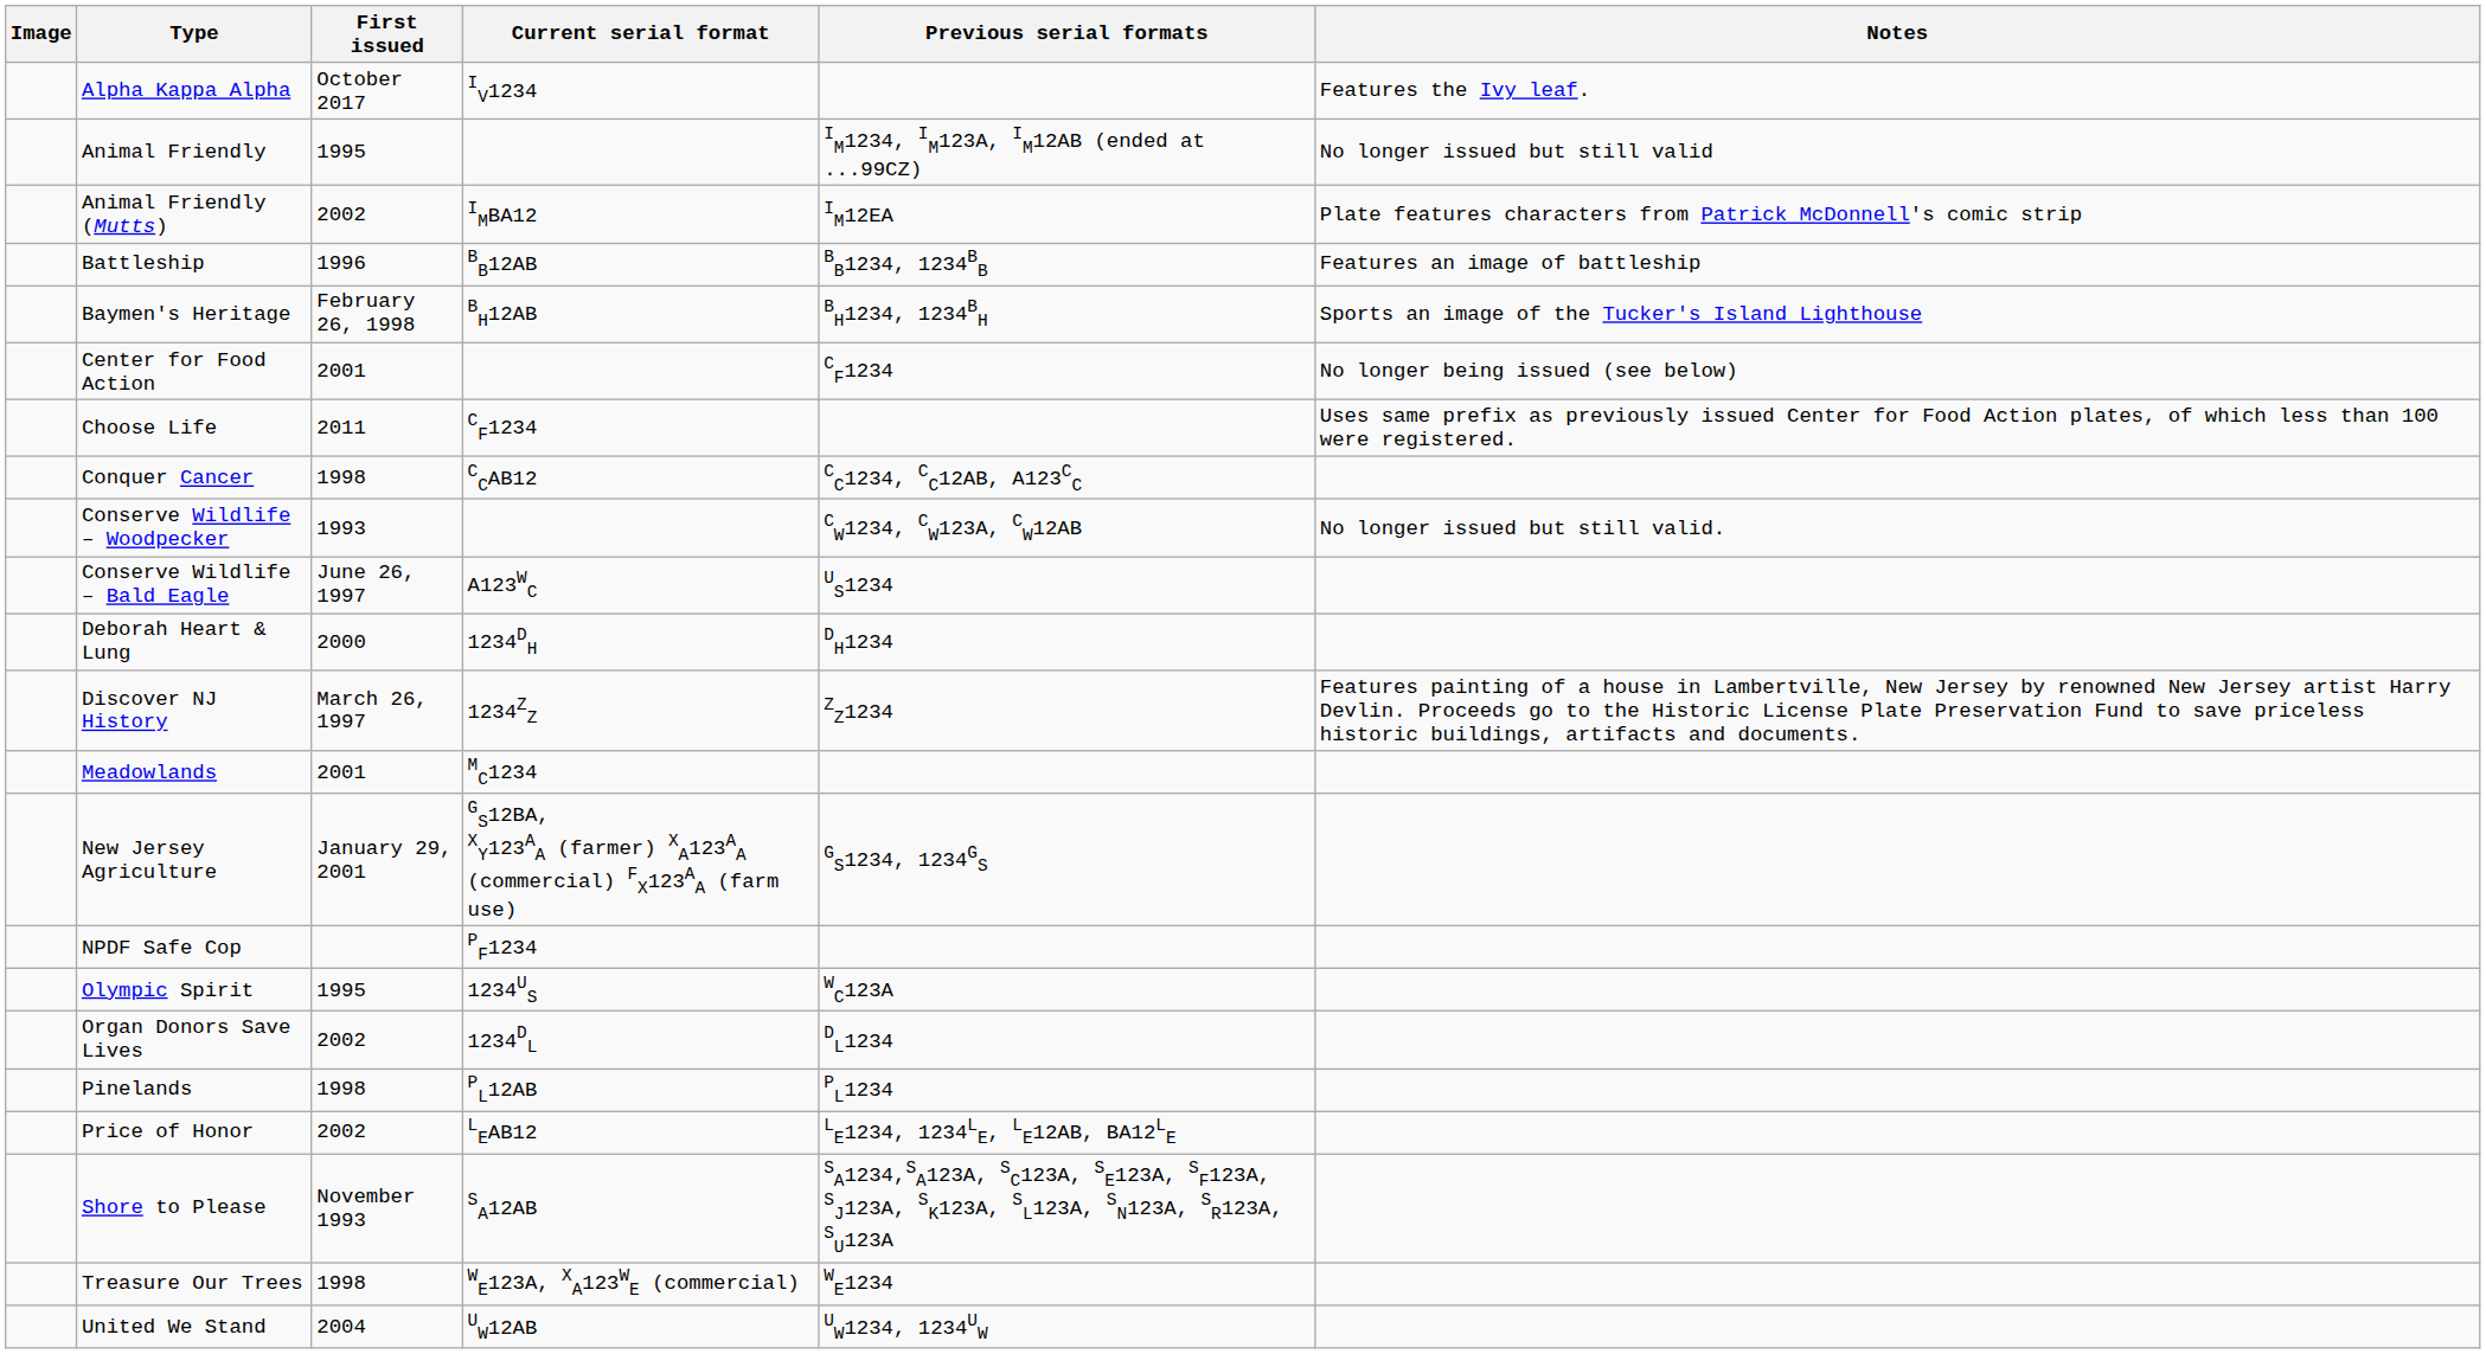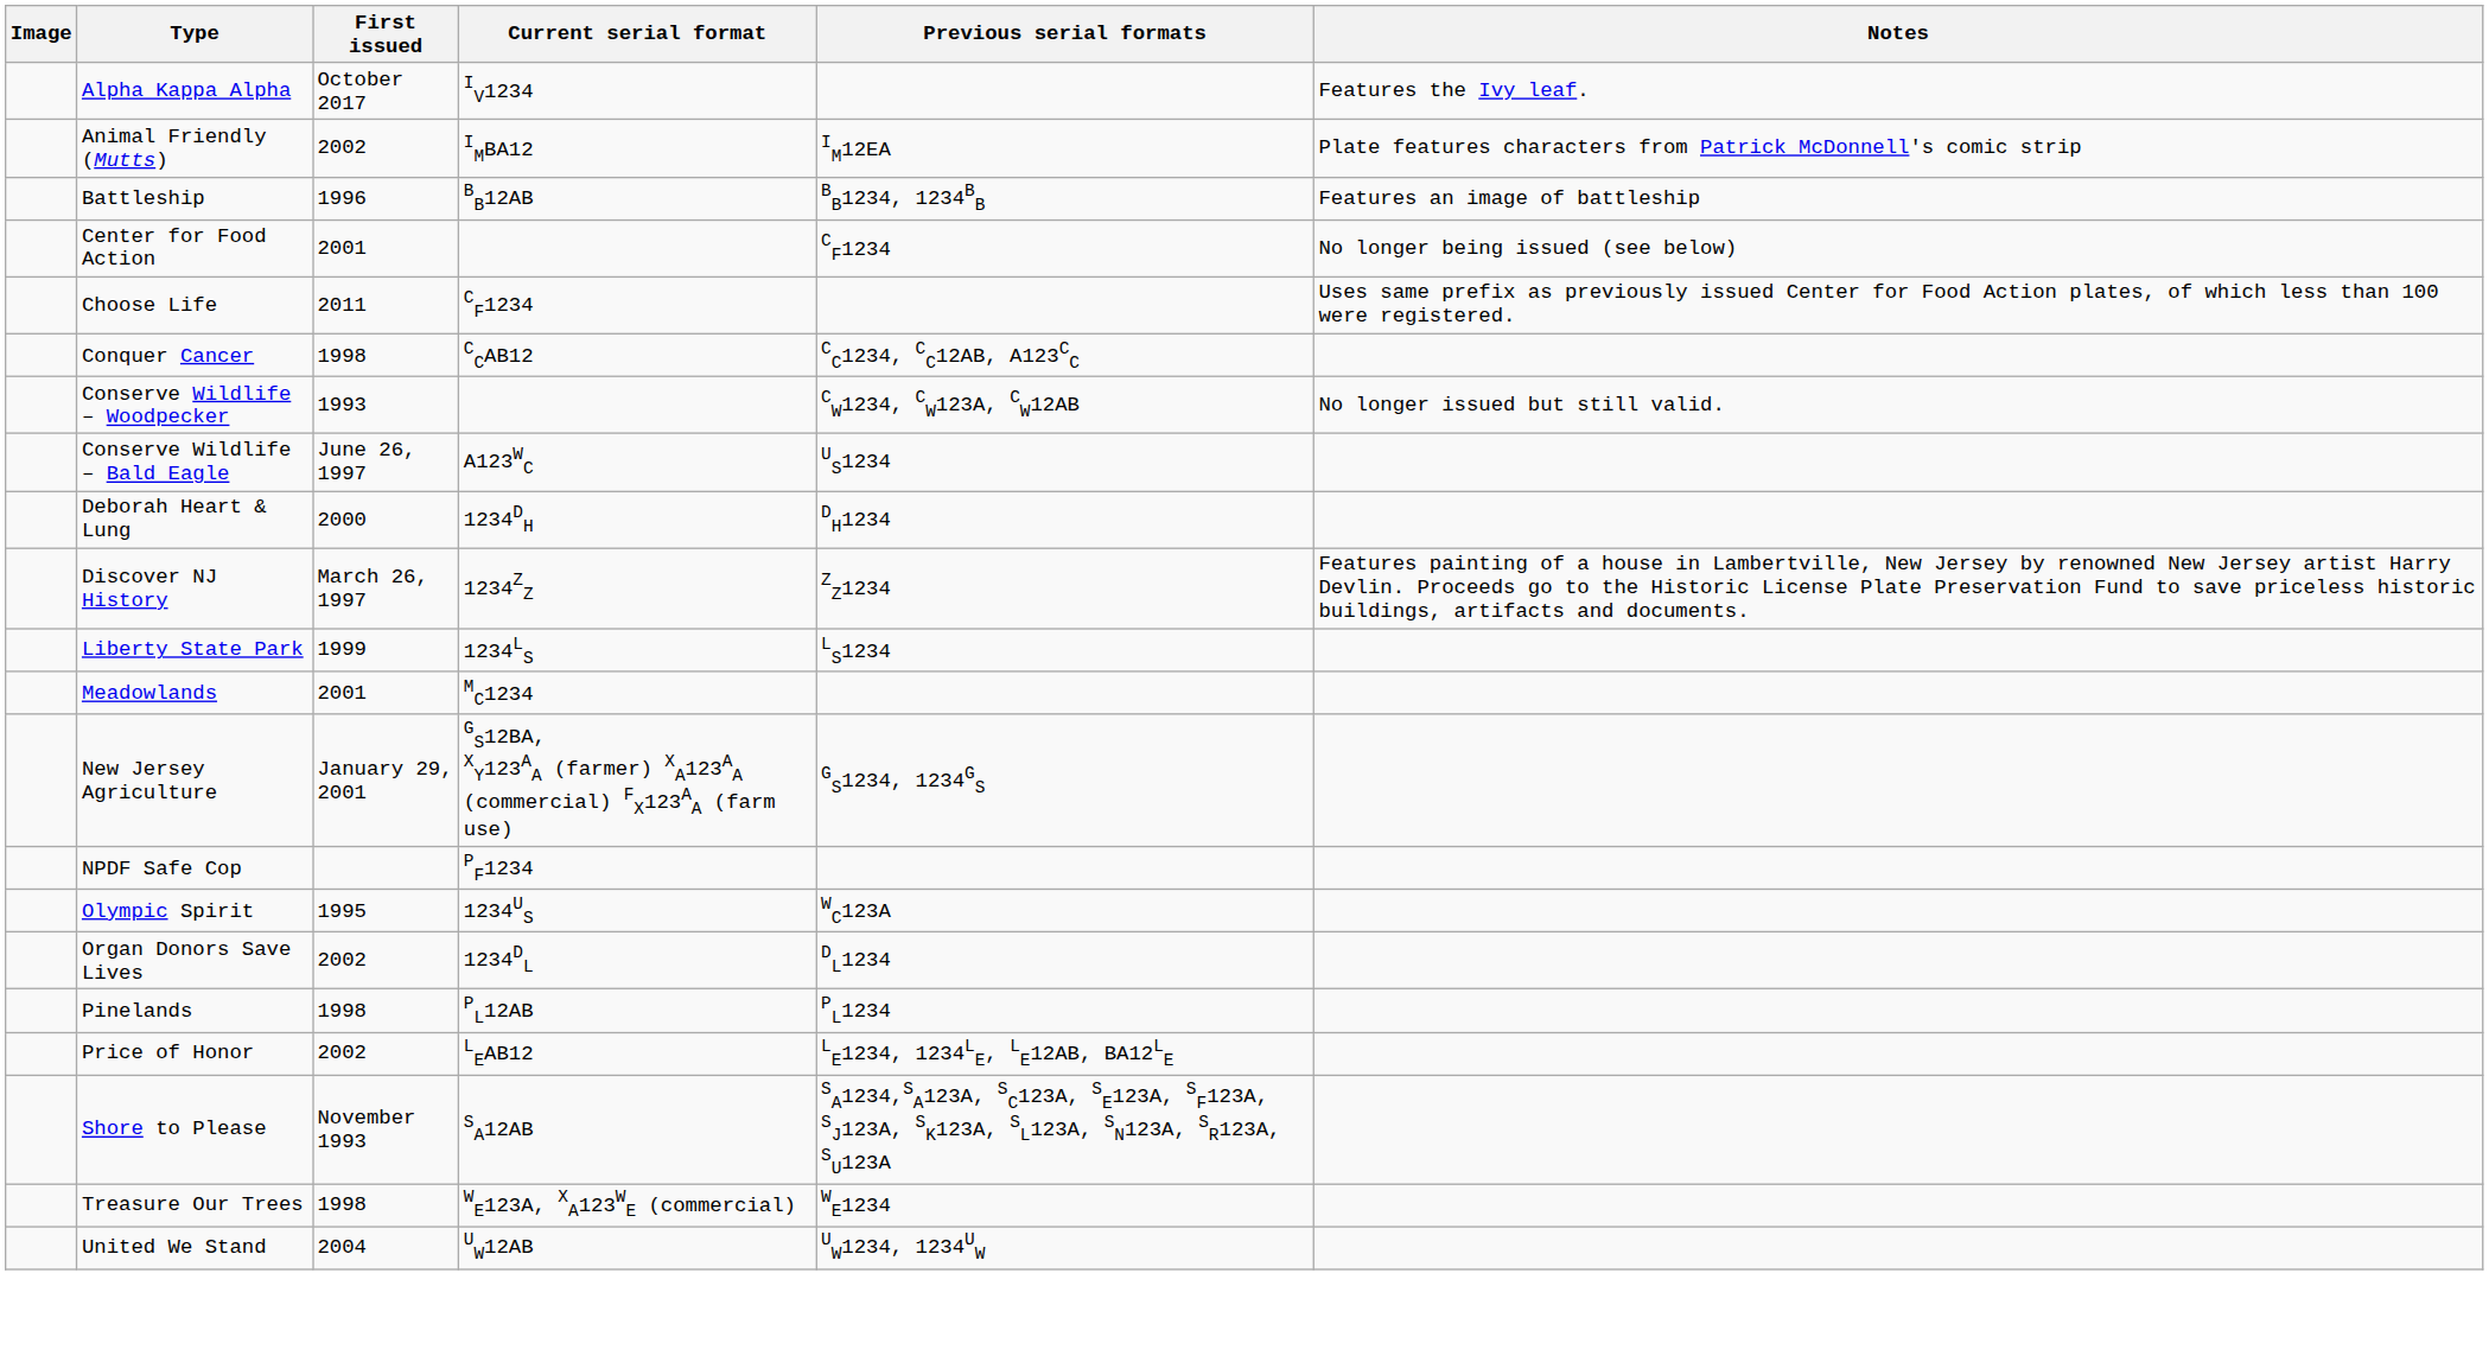- row: Animal Friendly | 1995 | IM1234, IM123A, IM12AB (ended at ...99CZ) | No longer issued but still valid
- row: Baymen's Heritage | February 26, 1998 | BH12AB | BH1234, 1234BH | Sports an image of the Tucker's Island Lighthouse
+ row: Liberty State Park | 1999 | 1234LS | LS1234
